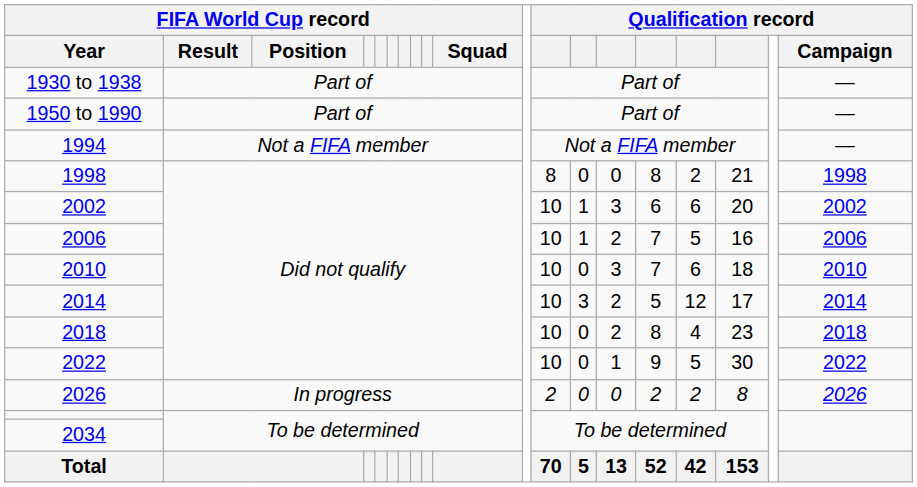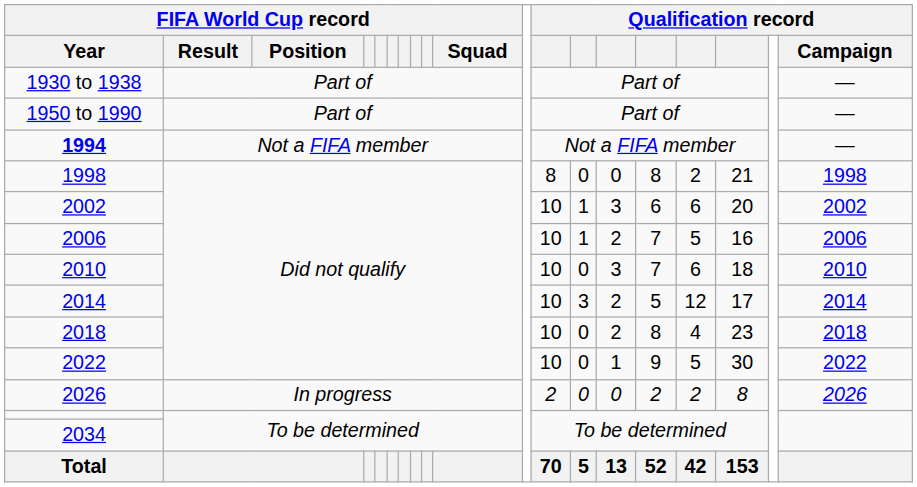1994 | FIFA World Cup record / Year: normal -> bold
